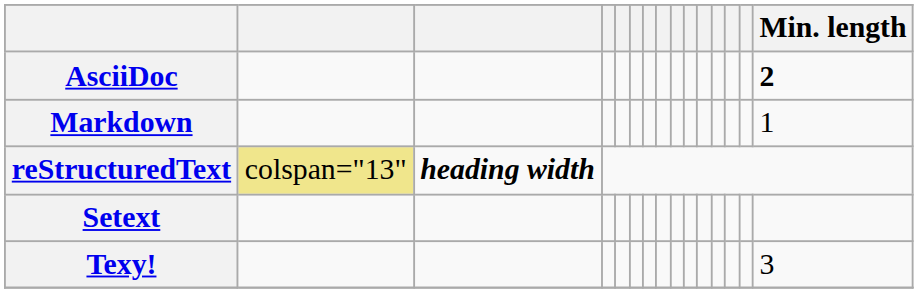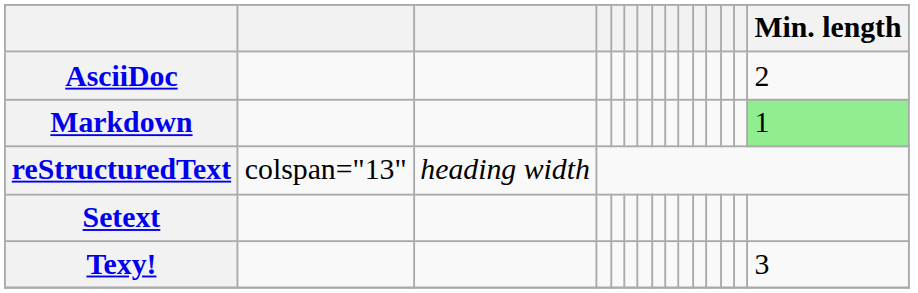AsciiDoc | Min. length: bold -> normal
Markdown | Min. length: no background -> lightgreen background
reStructuredText | column 2: khaki background -> no background
reStructuredText | column 3: bold -> normal
